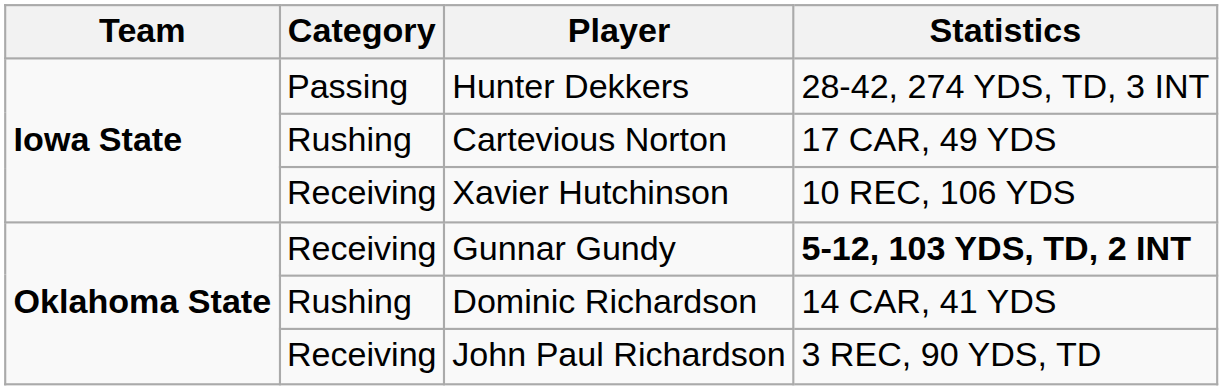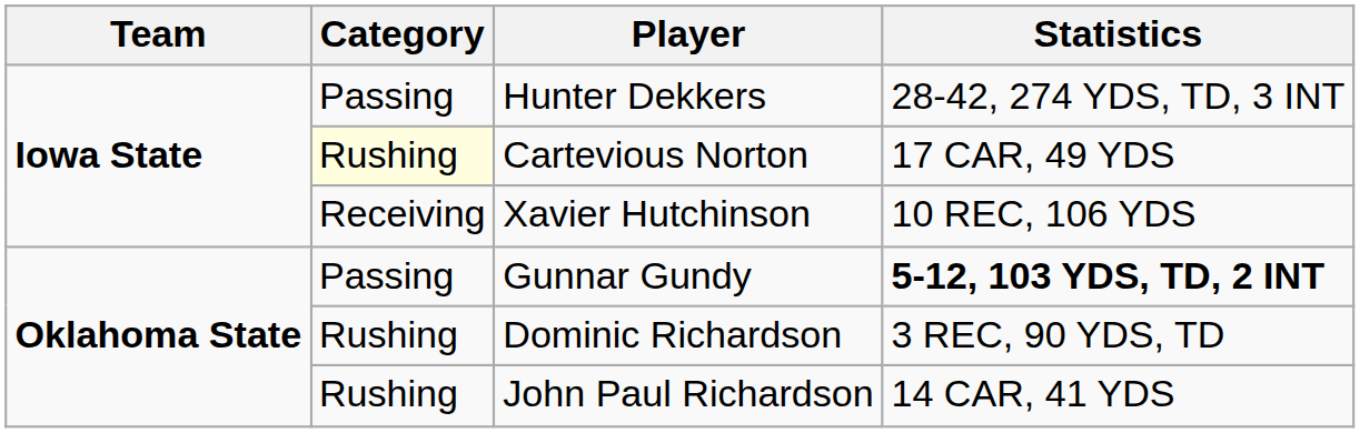Cartevious Norton | Category: no background -> lightyellow background
Gunnar Gundy | Category: Receiving -> Passing
Dominic Richardson | Statistics: 14 CAR, 41 YDS -> 3 REC, 90 YDS, TD
John Paul Richardson | Category: Receiving -> Rushing
John Paul Richardson | Statistics: 3 REC, 90 YDS, TD -> 14 CAR, 41 YDS
